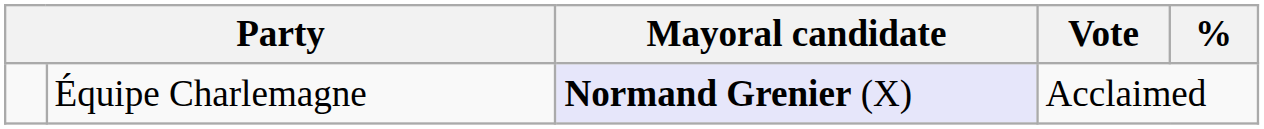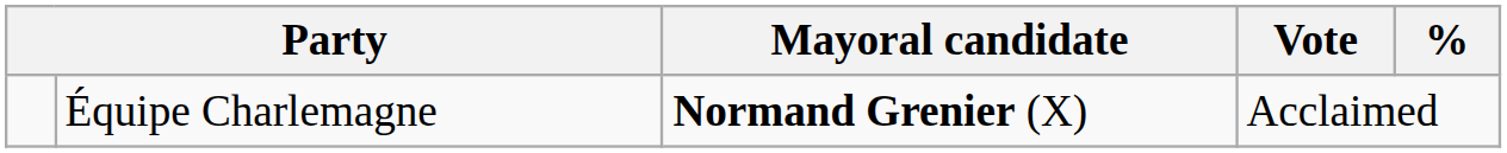Équipe Charlemagne | Mayoral candidate: lavender background -> no background
